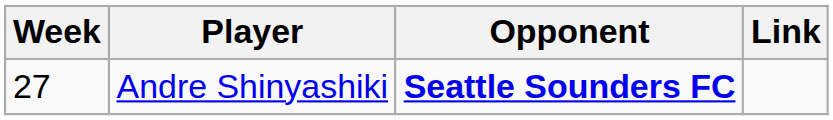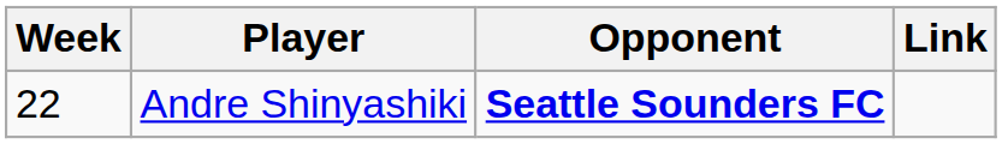Andre Shinyashiki | Week: 27 -> 22
